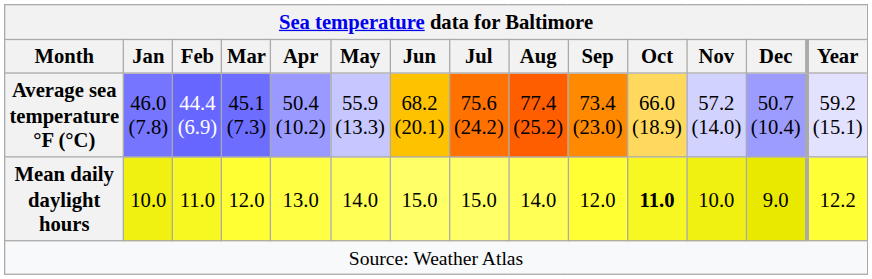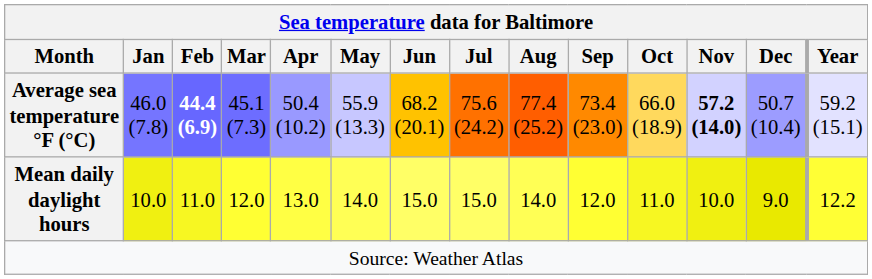row 3 | Feb: normal -> bold
row 3 | Nov: normal -> bold
row 4 | Oct: bold -> normal
